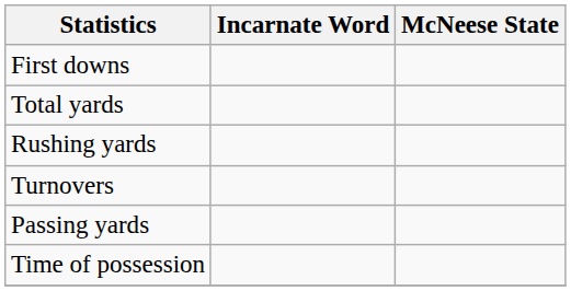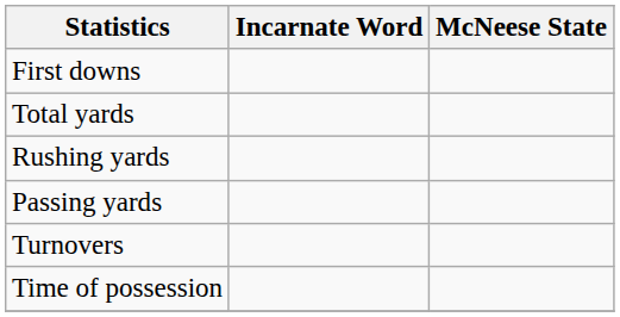rows swapped: Passing yards <-> Turnovers
